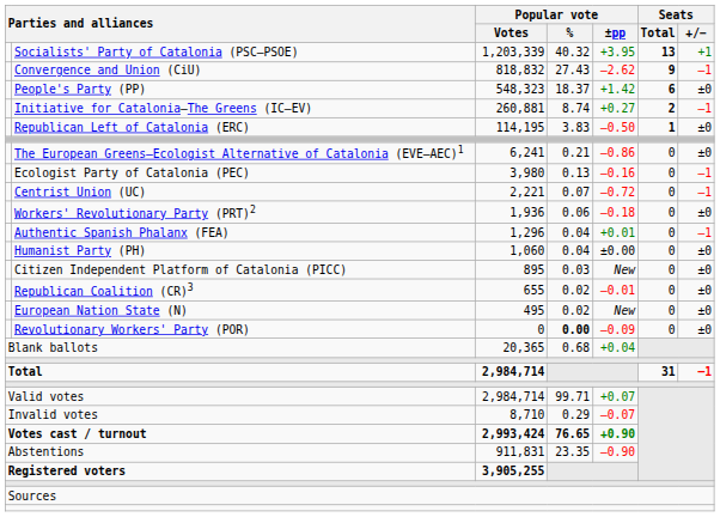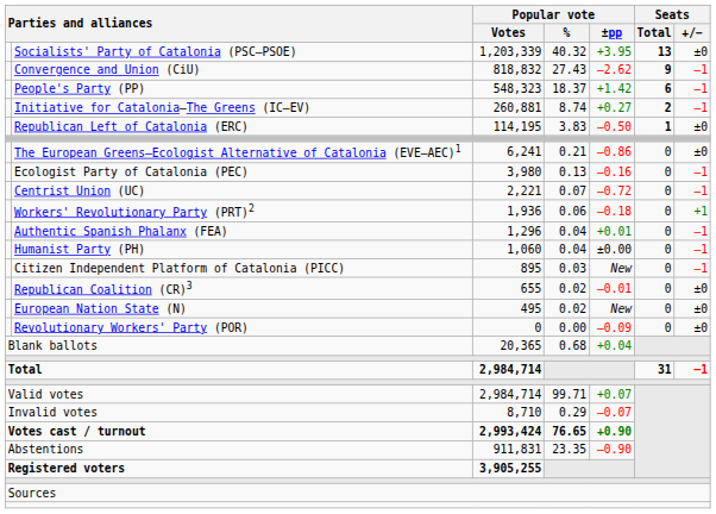Socialists' Party of Catalonia (PSC–PSOE) | Seats / +/−: +1 -> ±0
People's Party (PP) | Seats / +/−: ±0 -> –1
Workers' Revolutionary Party (PRT)2 | Seats / +/−: ±0 -> +1
Humanist Party (PH) | Seats / +/−: ±0 -> –1
Citizen Independent Platform of Catalonia (PICC) | Seats / +/−: ±0 -> –1
Revolutionary Workers' Party (POR) | Popular vote / %: bold -> normal
